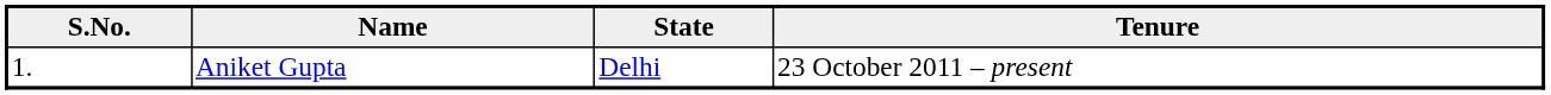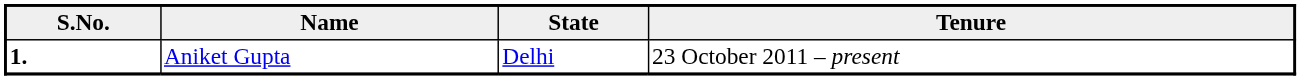Aniket Gupta | S.No.: normal -> bold
